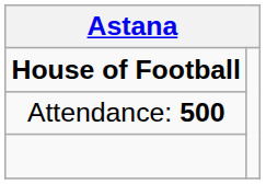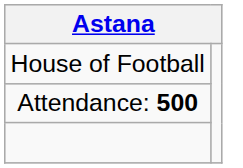House of Football | column 1: bold -> normal
